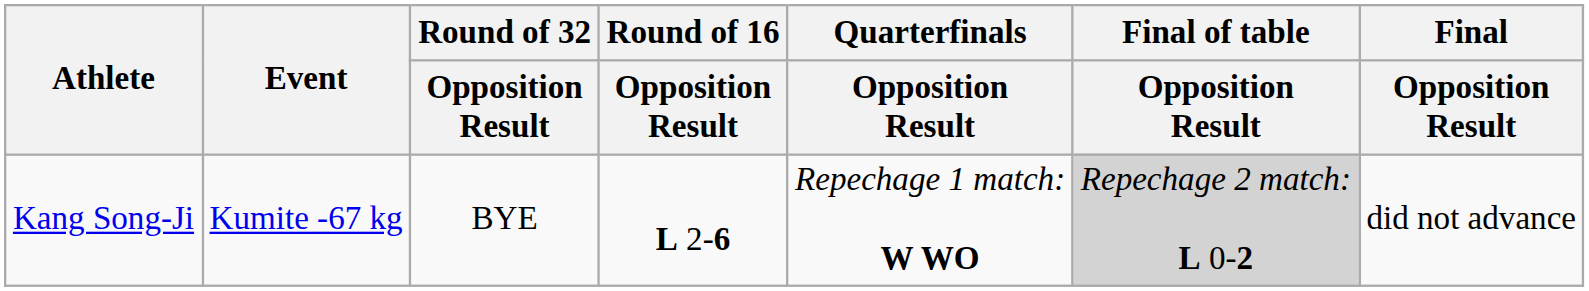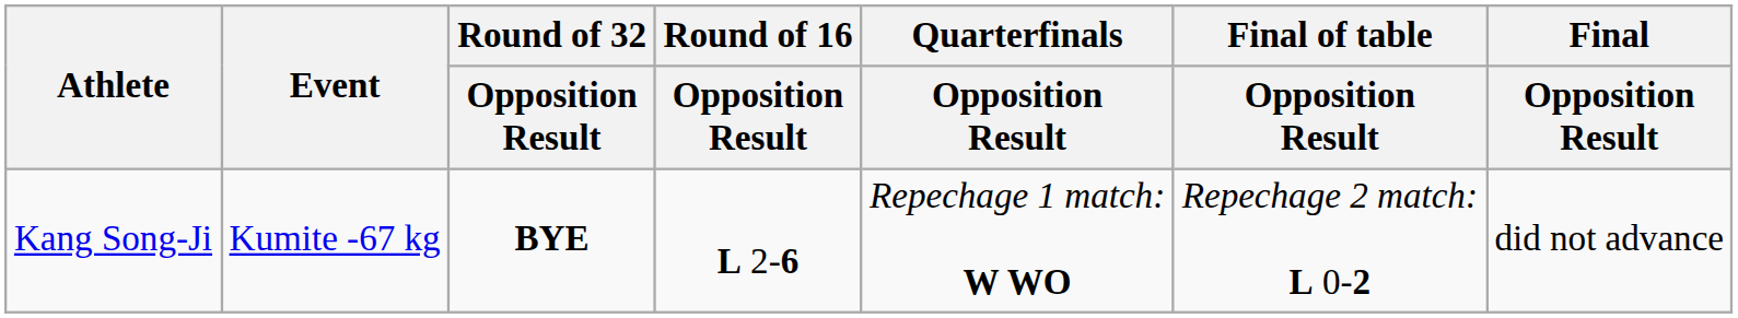Kang Song-Ji | Round of 32 / Opposition Result: normal -> bold
Kang Song-Ji | Final of table / Opposition Result: lightgrey background -> no background
